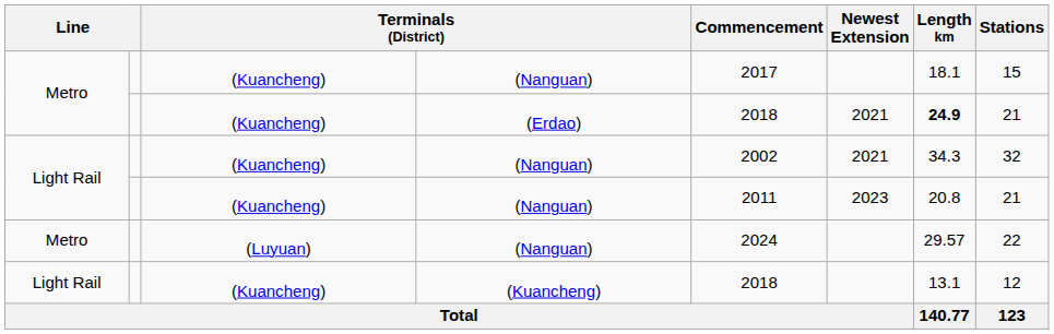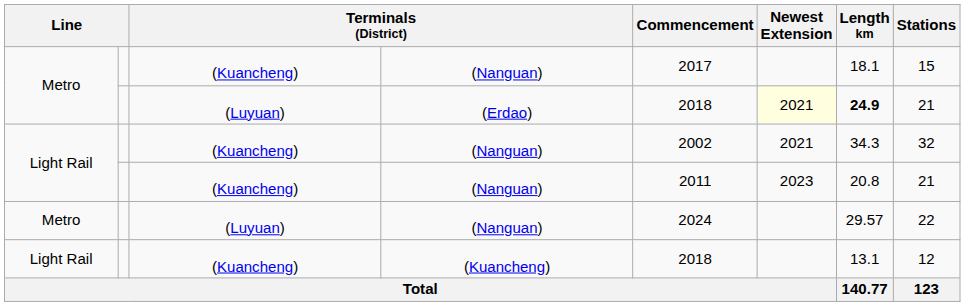(Erdao) | column 3: (Kuancheng) -> (Luyuan)
(Erdao) | Newest Extension: no background -> lightyellow background
